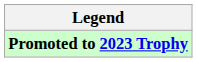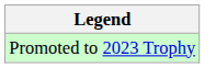row 2 | column 1: bold -> normal
